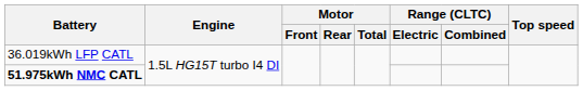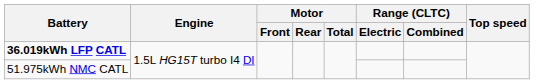36.019kWh LFP CATL | Battery: normal -> bold
51.975kWh NMC CATL | Battery: bold -> normal
